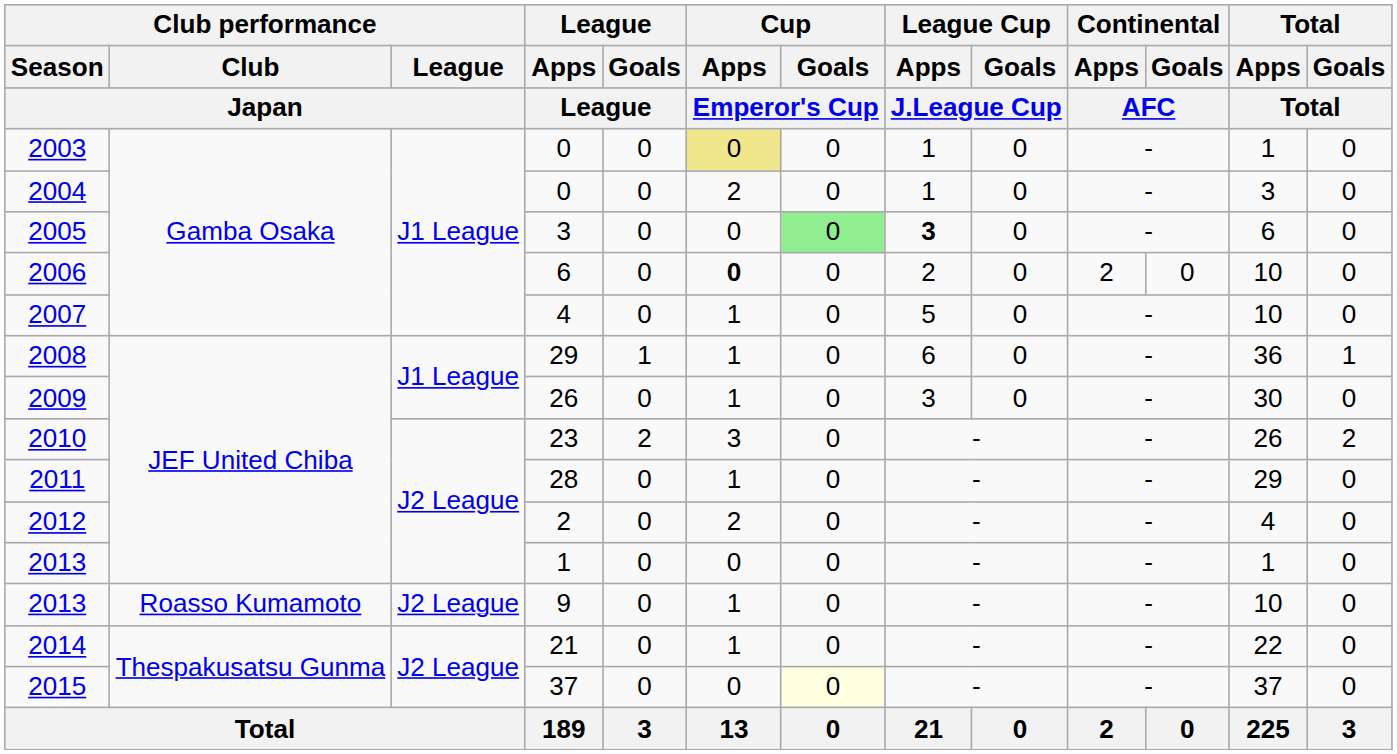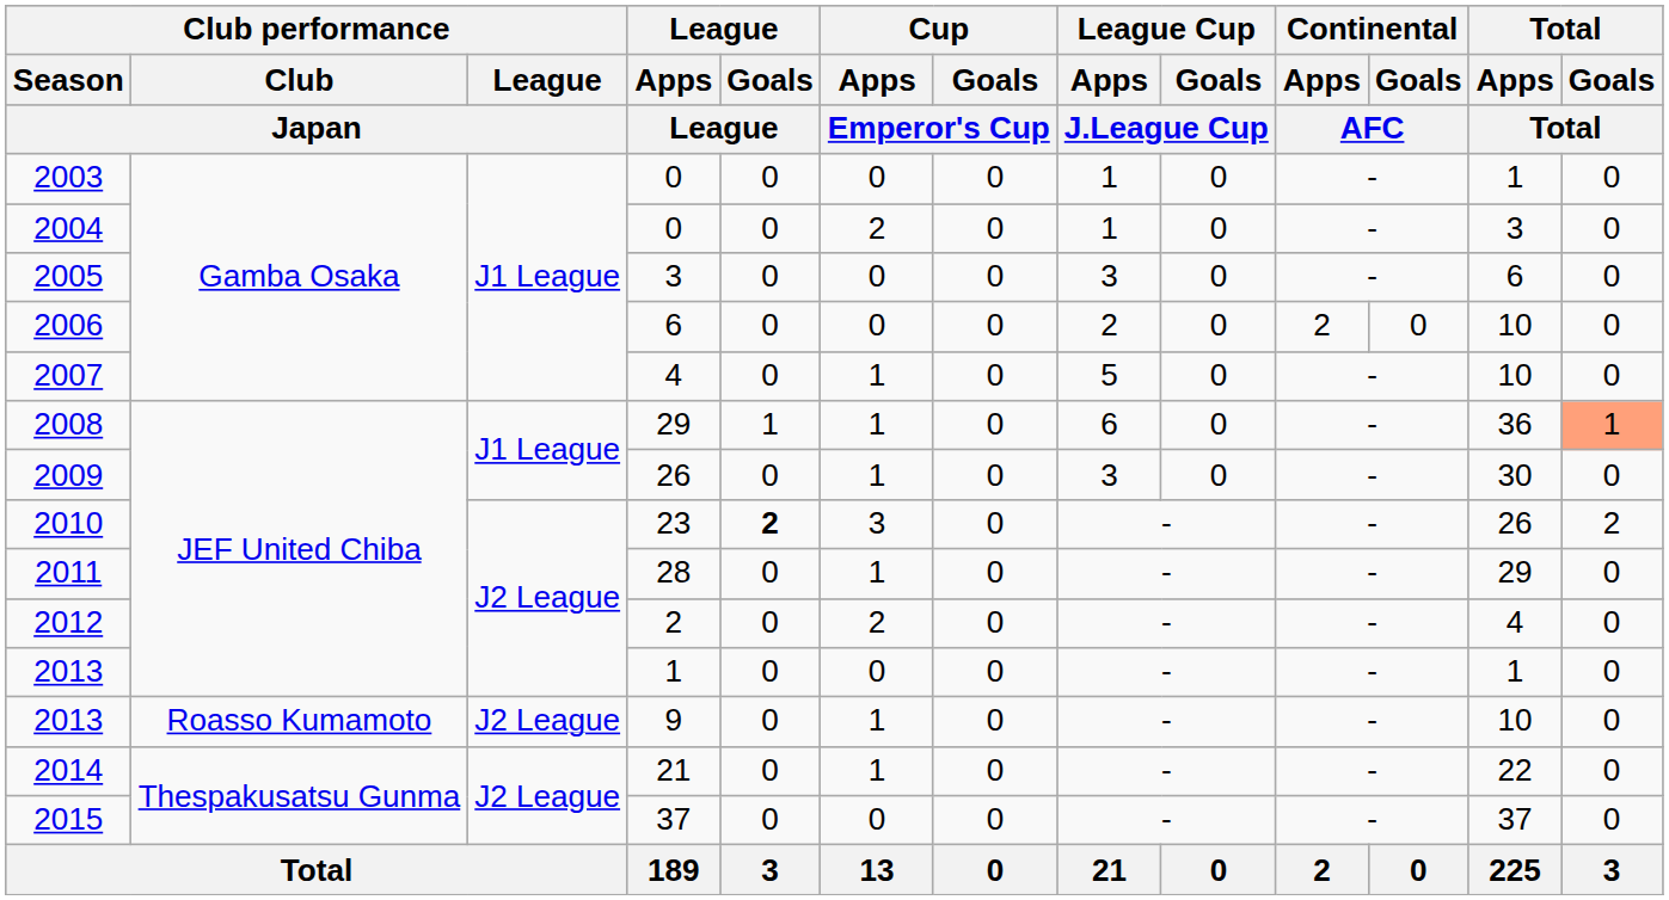2003 | Cup / Apps / Emperor's Cup: khaki background -> no background
2005 | Cup / Goals / Emperor's Cup: lightgreen background -> no background
2005 | League Cup / Apps / J.League Cup: bold -> normal
2006 | Cup / Apps / Emperor's Cup: bold -> normal
2008 | Total / Goals / Total: no background -> lightsalmon background
2010 | League / Goals / League: normal -> bold
2015 | Cup / Goals / Emperor's Cup: lightyellow background -> no background
